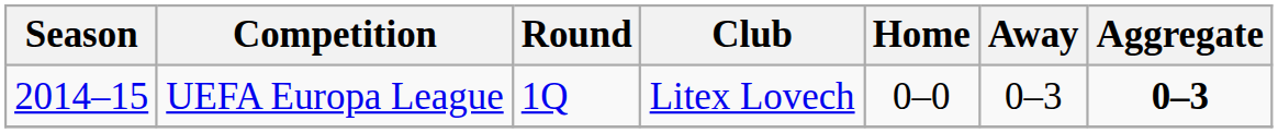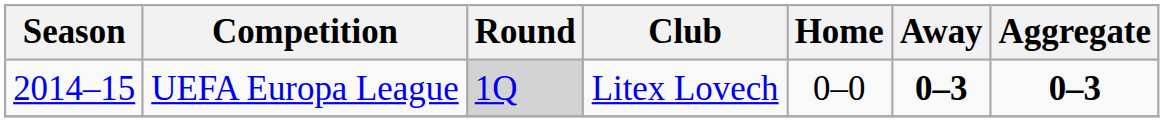UEFA Europa League | Round: no background -> lightgrey background
UEFA Europa League | Away: normal -> bold
